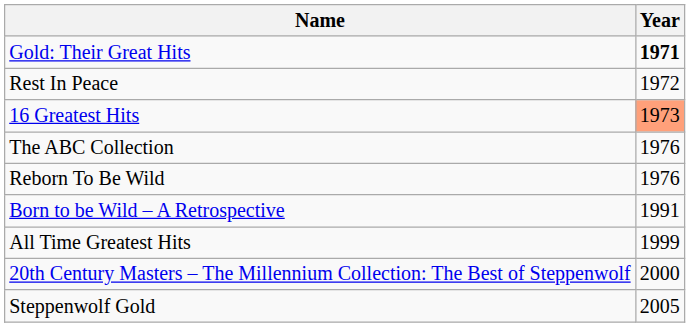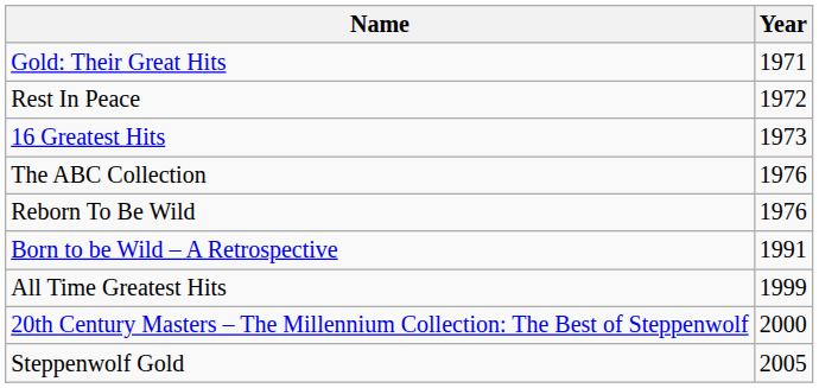Gold: Their Great Hits | Year: bold -> normal
16 Greatest Hits | Year: lightsalmon background -> no background
